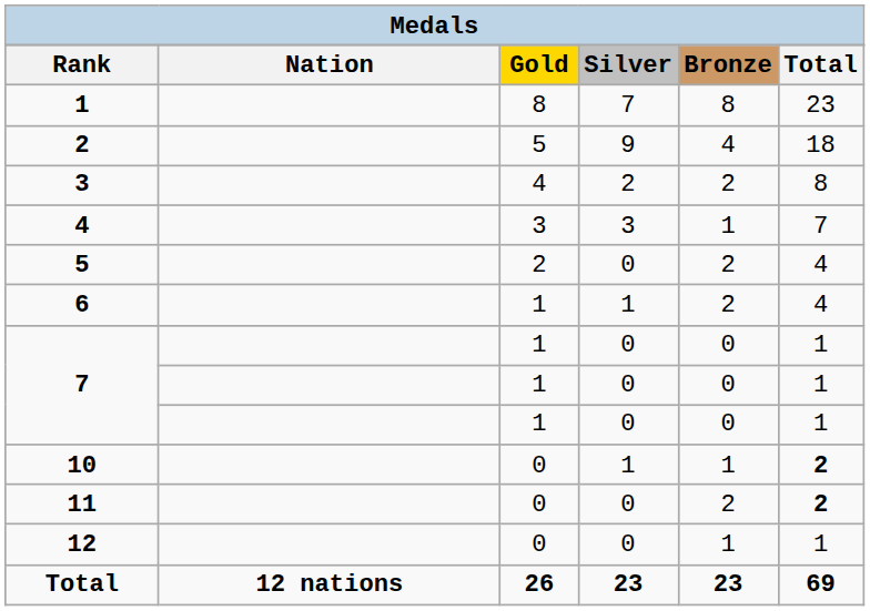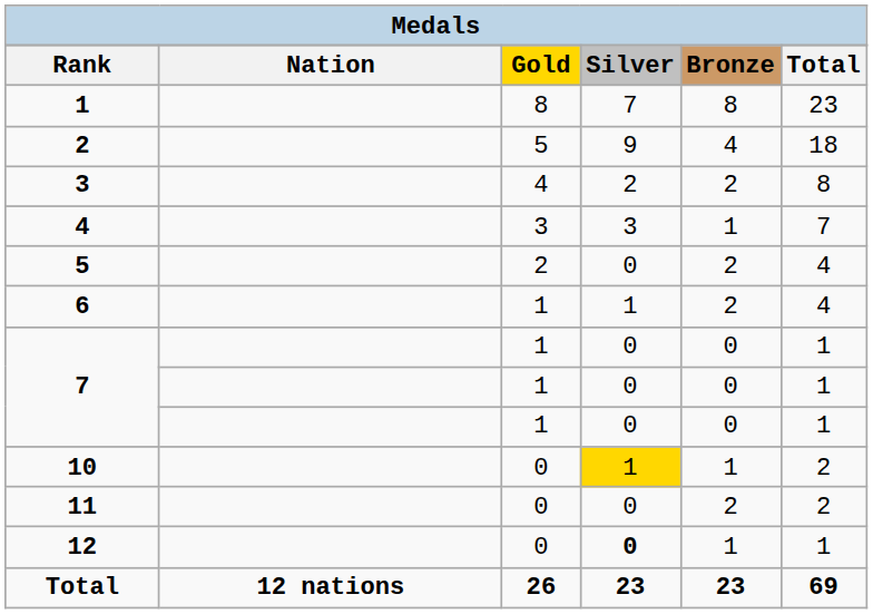10 | column 4: no background -> gold background
10 | column 6: bold -> normal
11 | column 6: bold -> normal
12 | column 4: normal -> bold
